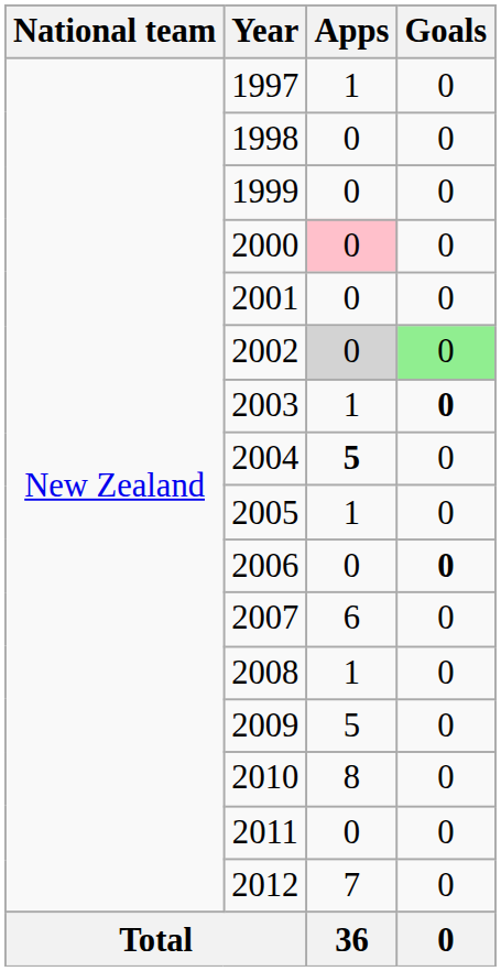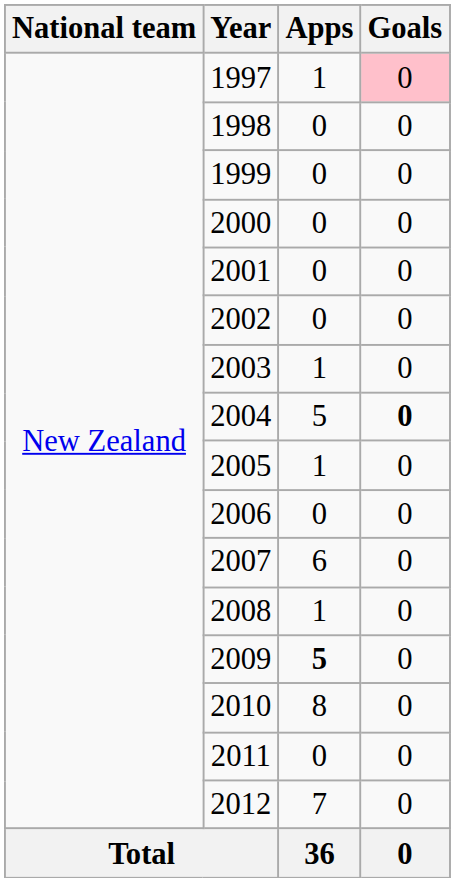1997 | Goals: no background -> pink background
2000 | Apps: pink background -> no background
2002 | Apps: lightgrey background -> no background
2002 | Goals: lightgreen background -> no background
2003 | Goals: bold -> normal
2004 | Apps: bold -> normal
2004 | Goals: normal -> bold
2006 | Goals: bold -> normal
2009 | Apps: normal -> bold
